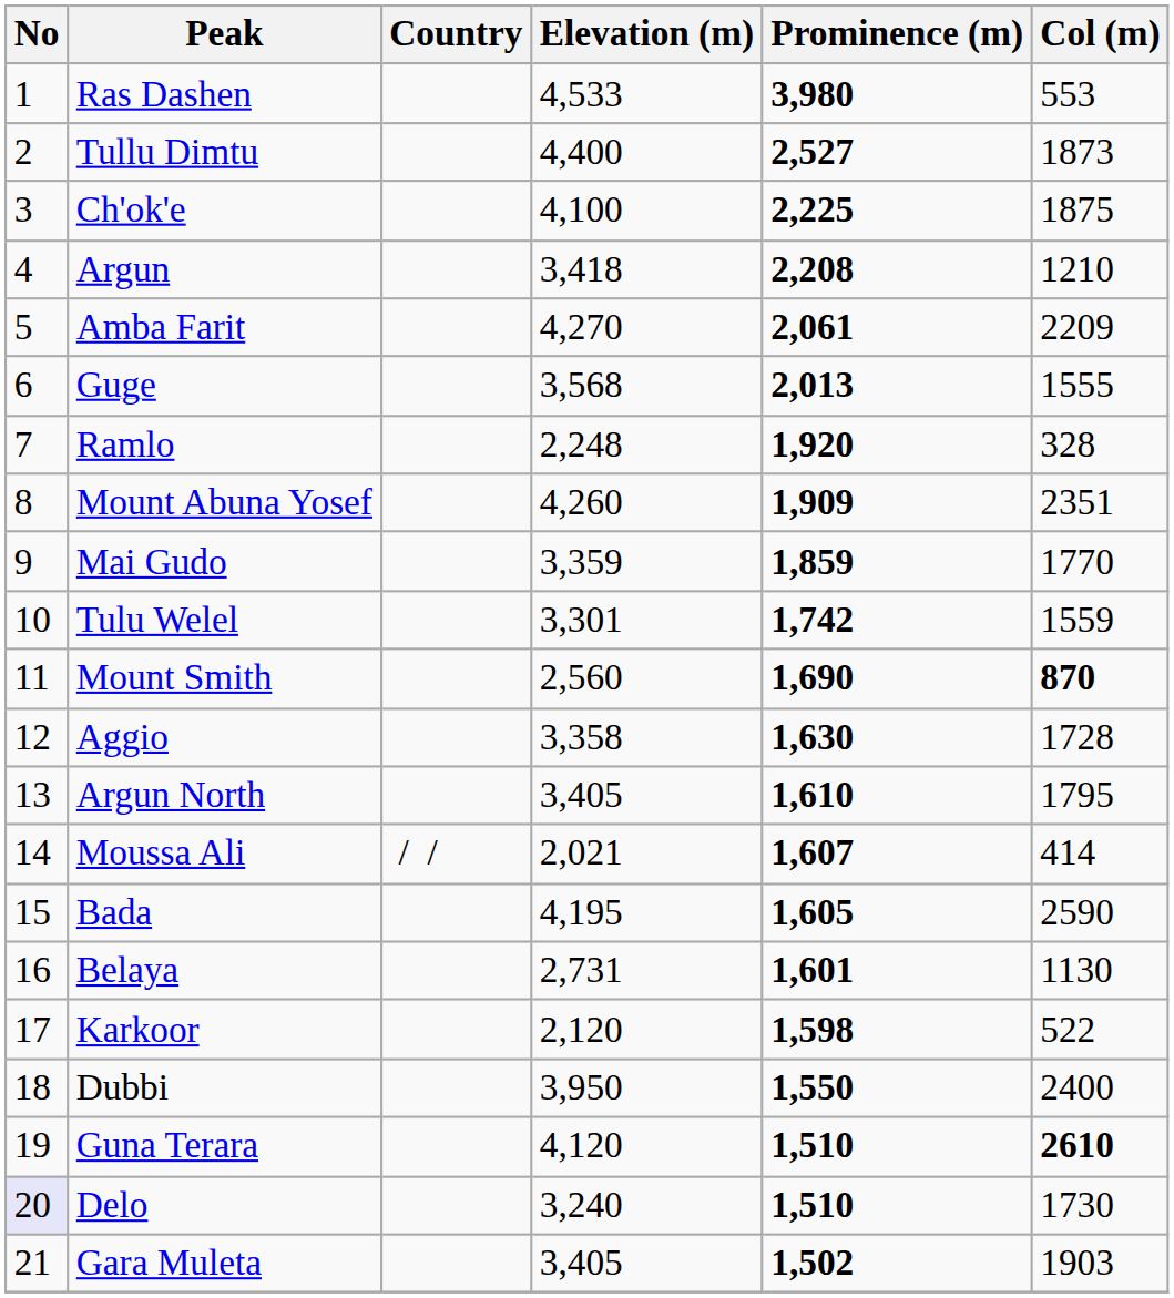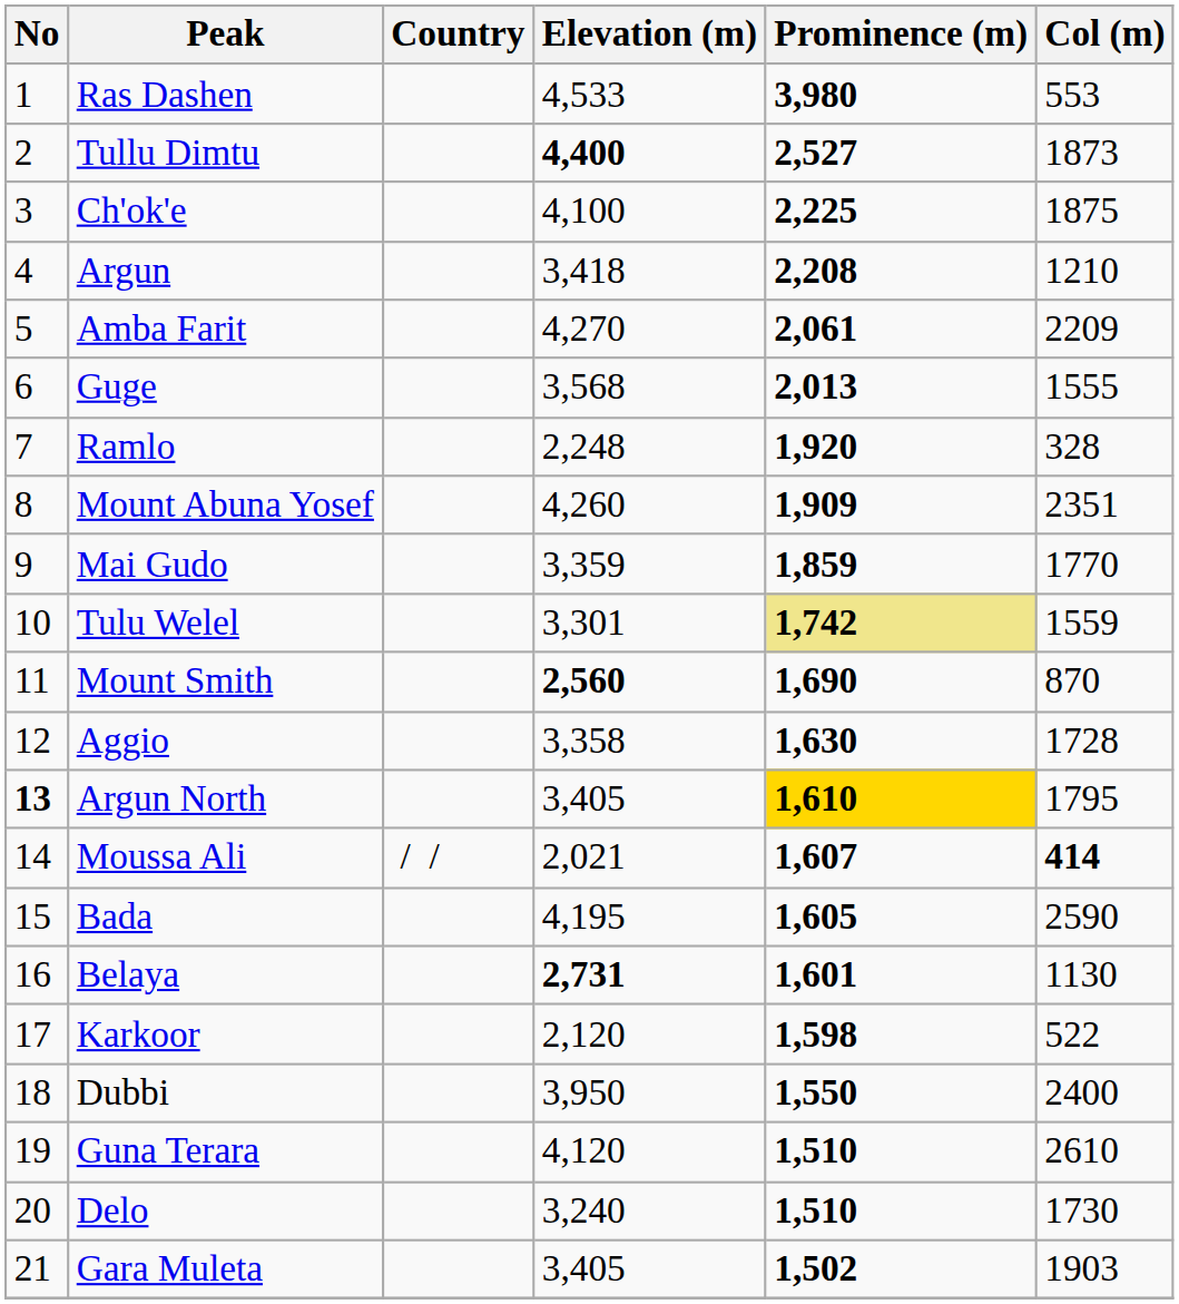Tullu Dimtu | Elevation (m): normal -> bold
Tulu Welel | Prominence (m): no background -> khaki background
Mount Smith | Elevation (m): normal -> bold
Mount Smith | Col (m): bold -> normal
Argun North | No: normal -> bold
Argun North | Prominence (m): no background -> gold background
Moussa Ali | Col (m): normal -> bold
Belaya | Elevation (m): normal -> bold
Guna Terara | Col (m): bold -> normal
Delo | No: lavender background -> no background
